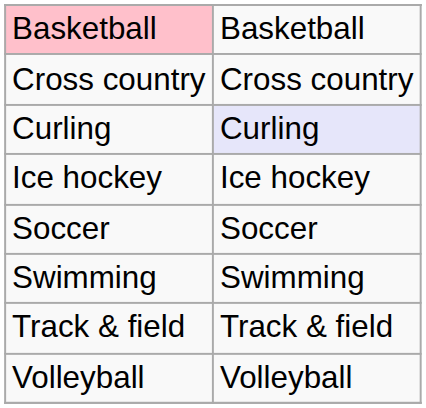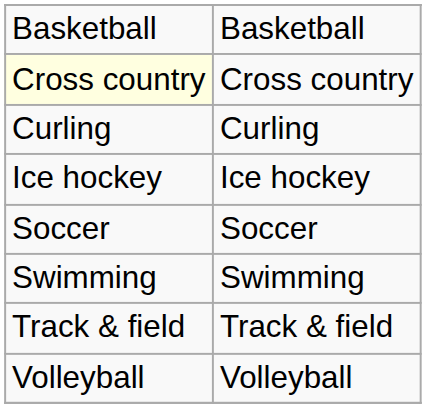row 1 | column 1: pink background -> no background
row 2 | column 1: no background -> lightyellow background
row 3 | column 2: lavender background -> no background
